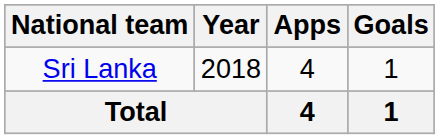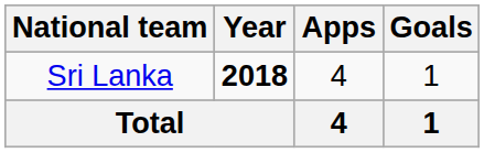Sri Lanka | Year: normal -> bold
